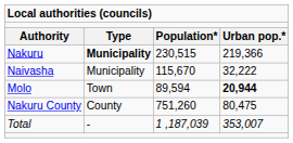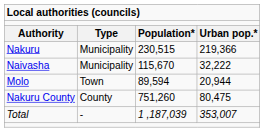Nakuru | column 2: bold -> normal
Molo | column 4: bold -> normal
